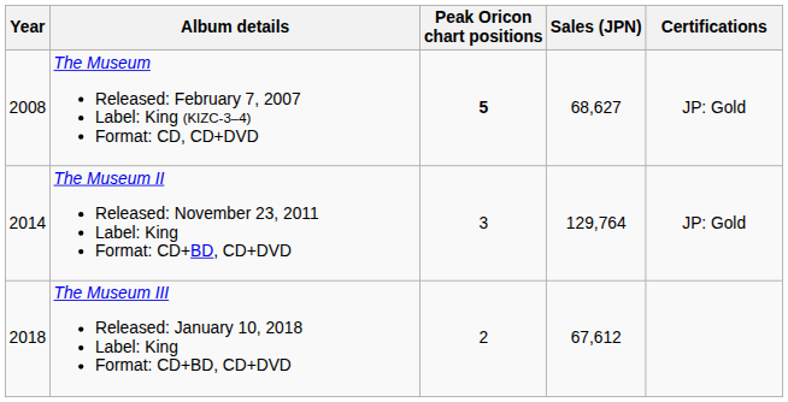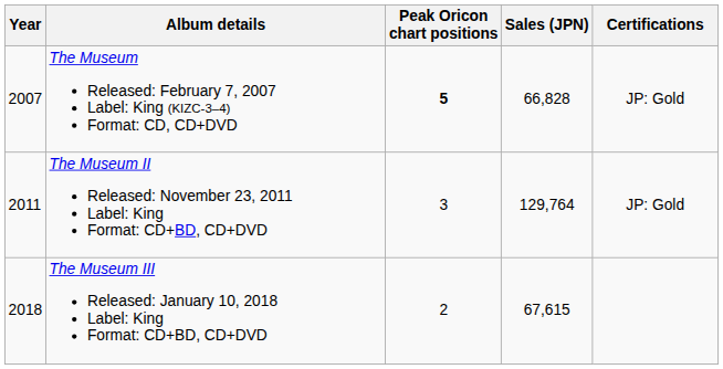row 2 | Year: 2008 -> 2007
row 2 | Sales (JPN): 68,627 -> 66,828
row 3 | Year: 2014 -> 2011
row 4 | Sales (JPN): 67,612 -> 67,615
